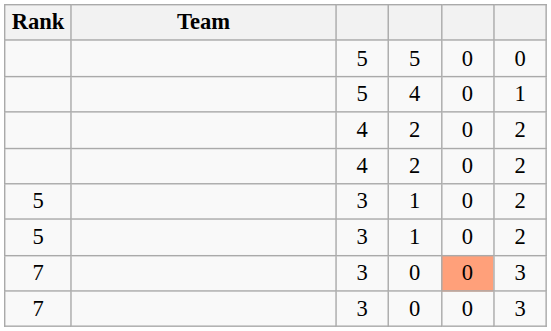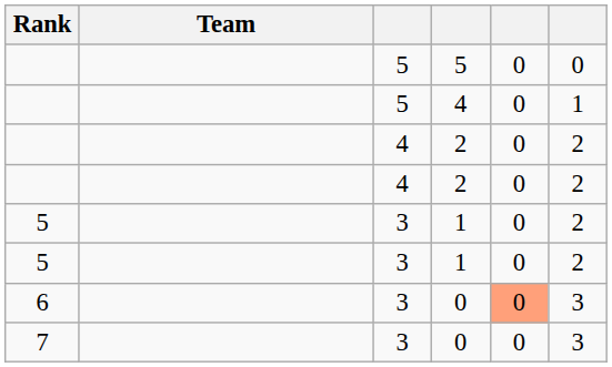row 8 | Rank: 7 -> 6
